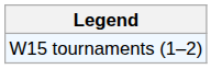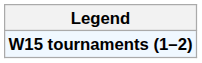row 2 | column 1: normal -> bold
